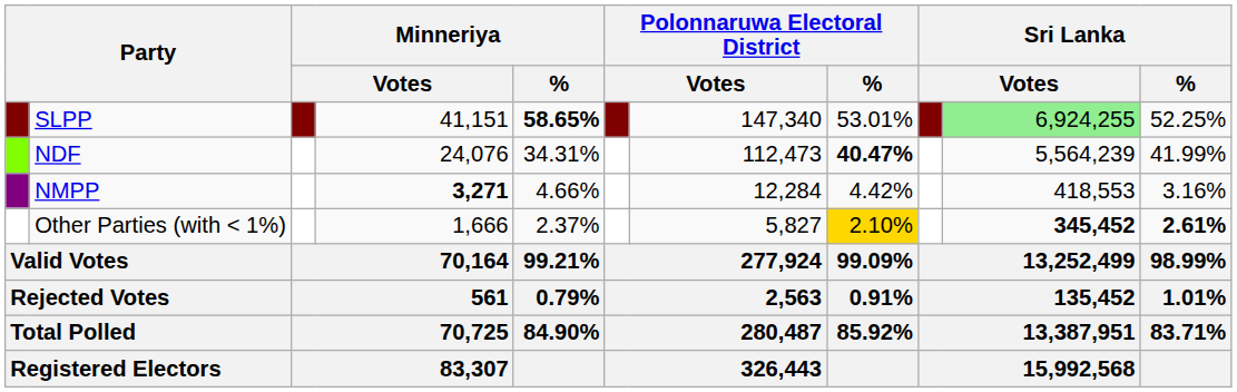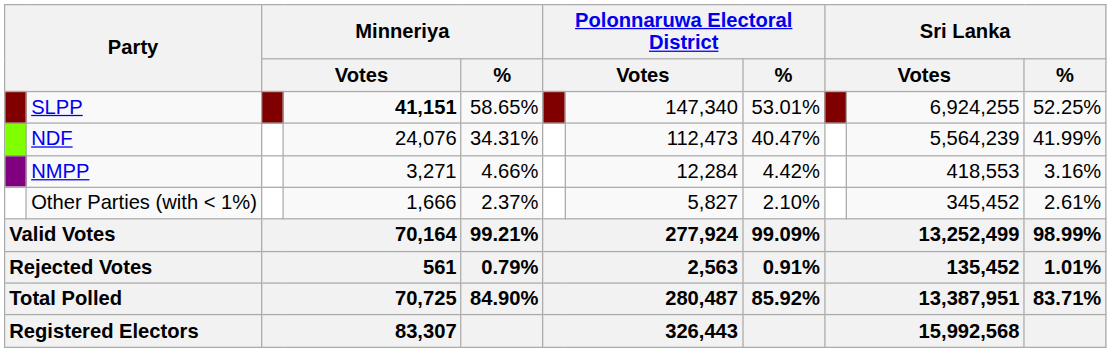SLPP | column 4: normal -> bold
SLPP | Minneriya / %: bold -> normal
SLPP | column 10: lightgreen background -> no background
NDF | Polonnaruwa Electoral District / %: bold -> normal
NMPP | column 4: bold -> normal
Other Parties (with < 1%) | Polonnaruwa Electoral District / %: gold background -> no background
Other Parties (with < 1%) | column 10: bold -> normal
Other Parties (with < 1%) | Sri Lanka / %: bold -> normal
